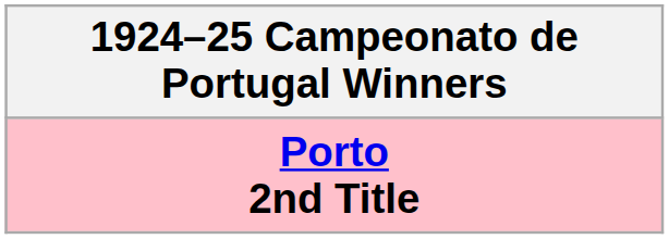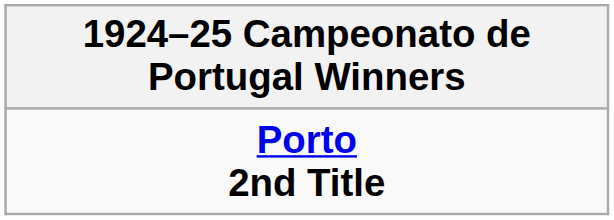row 2 | column 1: pink background -> no background
